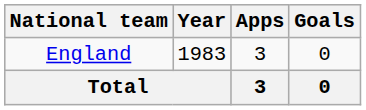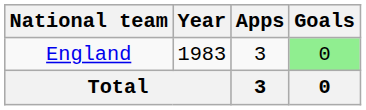England | Goals: no background -> lightgreen background
